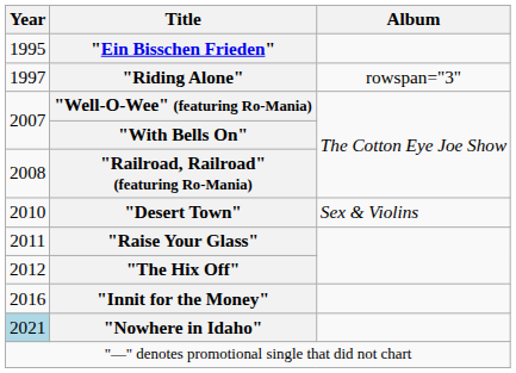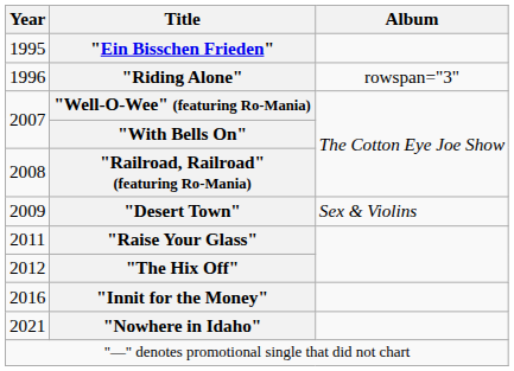"Riding Alone" | Year: 1997 -> 1996
"Desert Town" | Year: 2010 -> 2009
"Nowhere in Idaho" | Year: lightblue background -> no background
